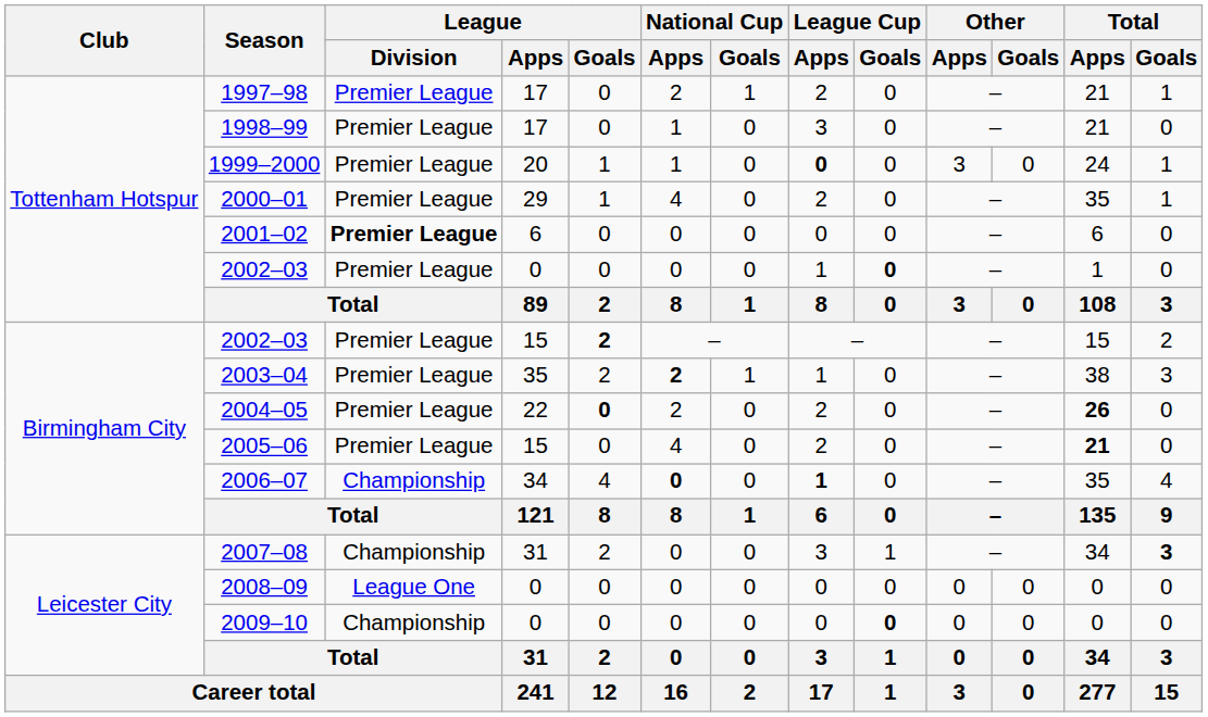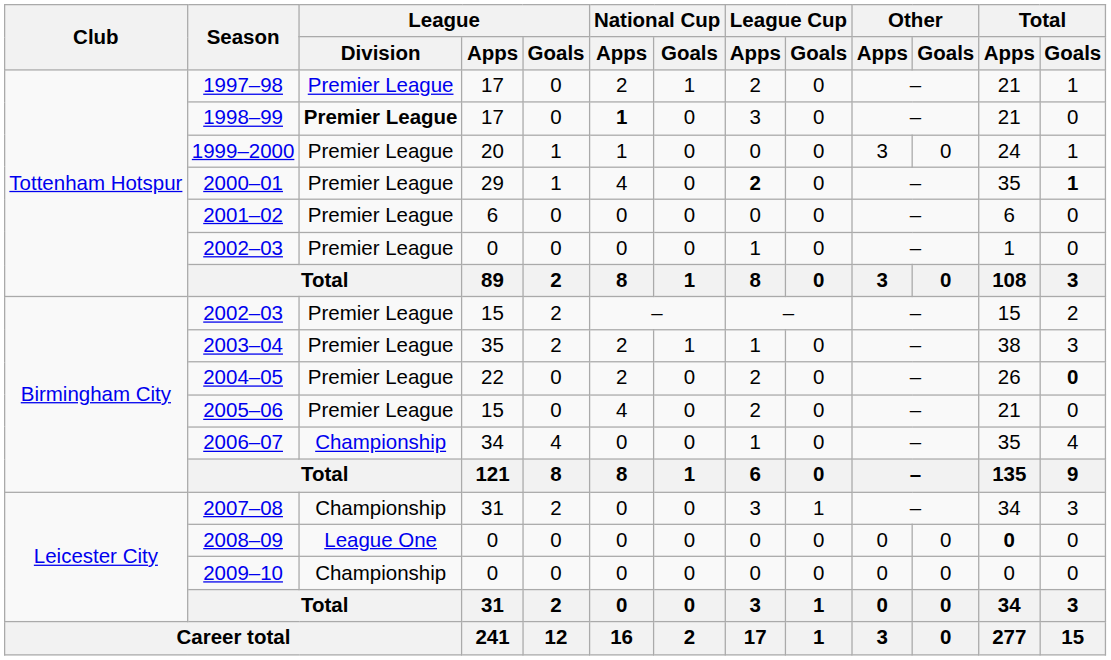1998–99 | League / Division: normal -> bold
1998–99 | National Cup / Apps: normal -> bold
1999–2000 | League Cup / Apps: bold -> normal
2000–01 | League Cup / Apps: normal -> bold
2000–01 | Total / Goals: normal -> bold
2001–02 | League / Division: bold -> normal
2002–03 / 0 | League Cup / Goals: bold -> normal
2002–03 / 15 | League / Goals: bold -> normal
2003–04 | National Cup / Apps: bold -> normal
2004–05 | League / Goals: bold -> normal
2004–05 | Total / Apps: bold -> normal
2004–05 | Total / Goals: normal -> bold
2005–06 | Total / Apps: bold -> normal
2006–07 | National Cup / Apps: bold -> normal
2006–07 | League Cup / Apps: bold -> normal
2007–08 | Total / Goals: bold -> normal
2008–09 | Total / Apps: normal -> bold
2009–10 | League Cup / Goals: bold -> normal
